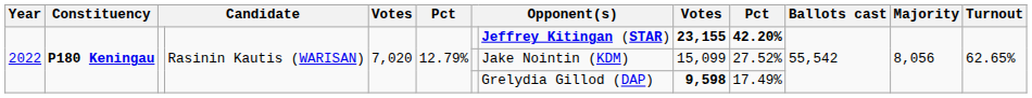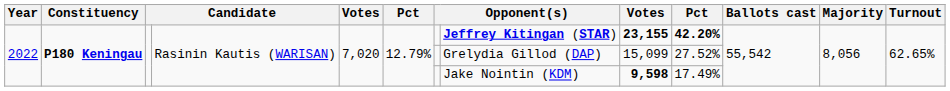row 3 | column 8: Jake Nointin (KDM) -> Grelydia Gillod (DAP)
row 4 | column 8: Grelydia Gillod (DAP) -> Jake Nointin (KDM)
